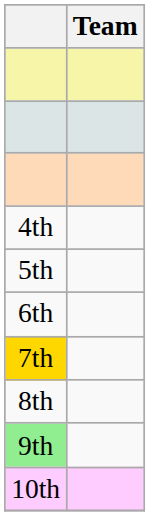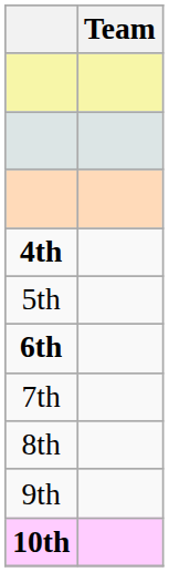row 5 | column 1: normal -> bold
row 7 | column 1: normal -> bold
row 8 | column 1: gold background -> no background
row 10 | column 1: lightgreen background -> no background
row 11 | column 1: normal -> bold
